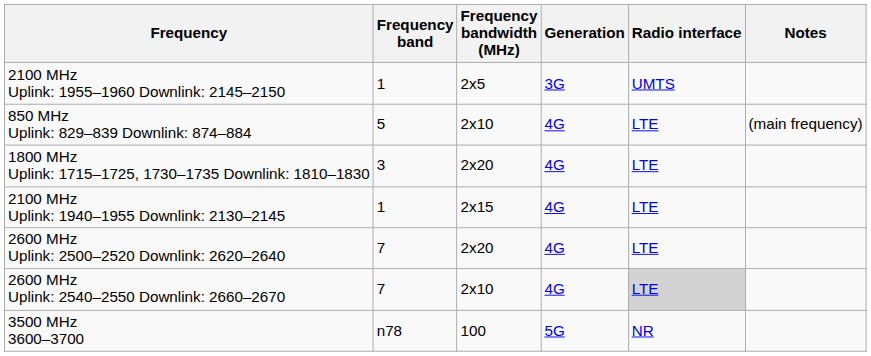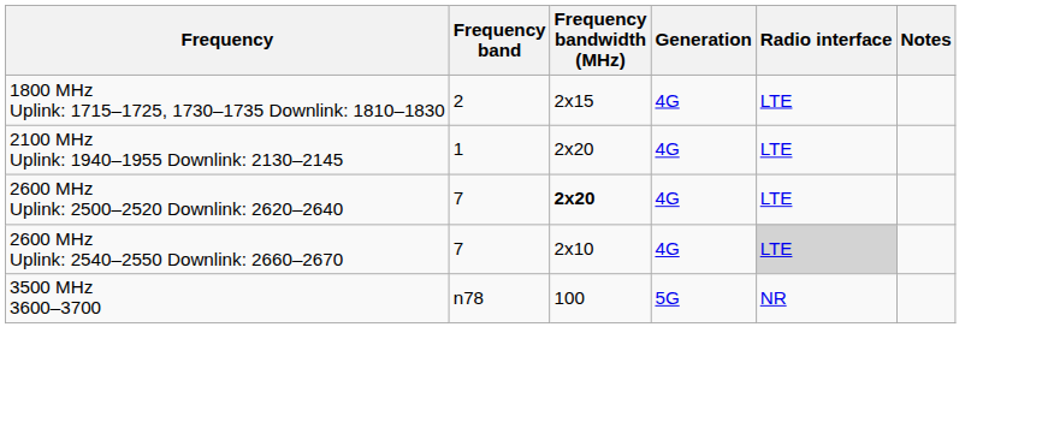- row: 2100 MHz Uplink: 1955–1960 Downlink: 2145–2150 | 1 | 2x5 | 3G | UMTS
- row: 850 MHz Uplink: 829–839 Downlink: 874–884 | 5 | 2x10 | 4G | LTE | (main frequency)
1800 MHz Uplink: 1715–1725, 1730–1735 Downlink: 1810–1830 | Frequency band: 3 -> 2
1800 MHz Uplink: 1715–1725, 1730–1735 Downlink: 1810–1830 | Frequency bandwidth (MHz): 2x20 -> 2x15
2100 MHz Uplink: 1940–1955 Downlink: 2130–2145 | Frequency bandwidth (MHz): 2x15 -> 2x20
2600 MHz Uplink: 2500–2520 Downlink: 2620–2640 | Frequency bandwidth (MHz): normal -> bold
